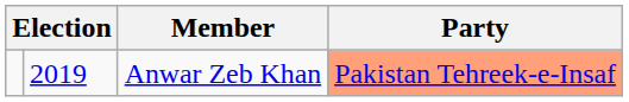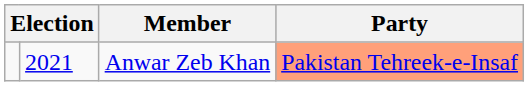Anwar Zeb Khan | column 2: 2019 -> 2021
